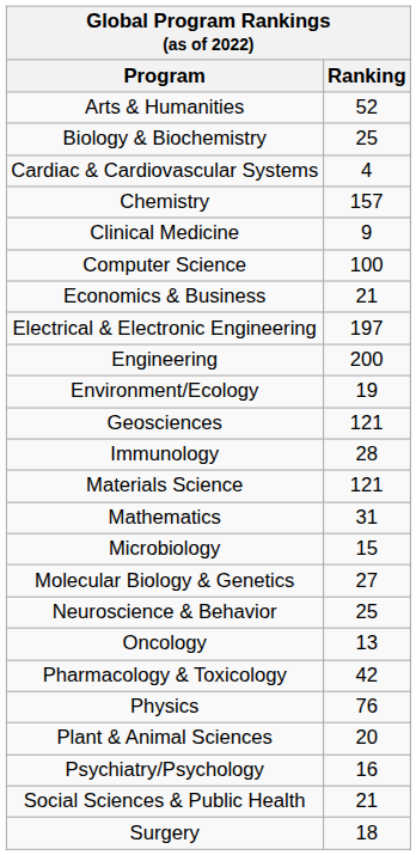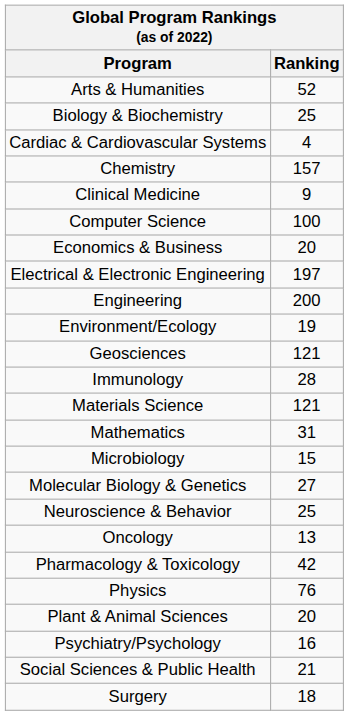Economics & Business | Ranking: 21 -> 20
